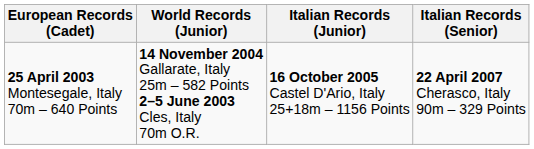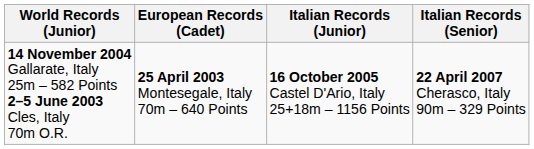columns swapped: World Records (Junior) <-> European Records (Cadet)
